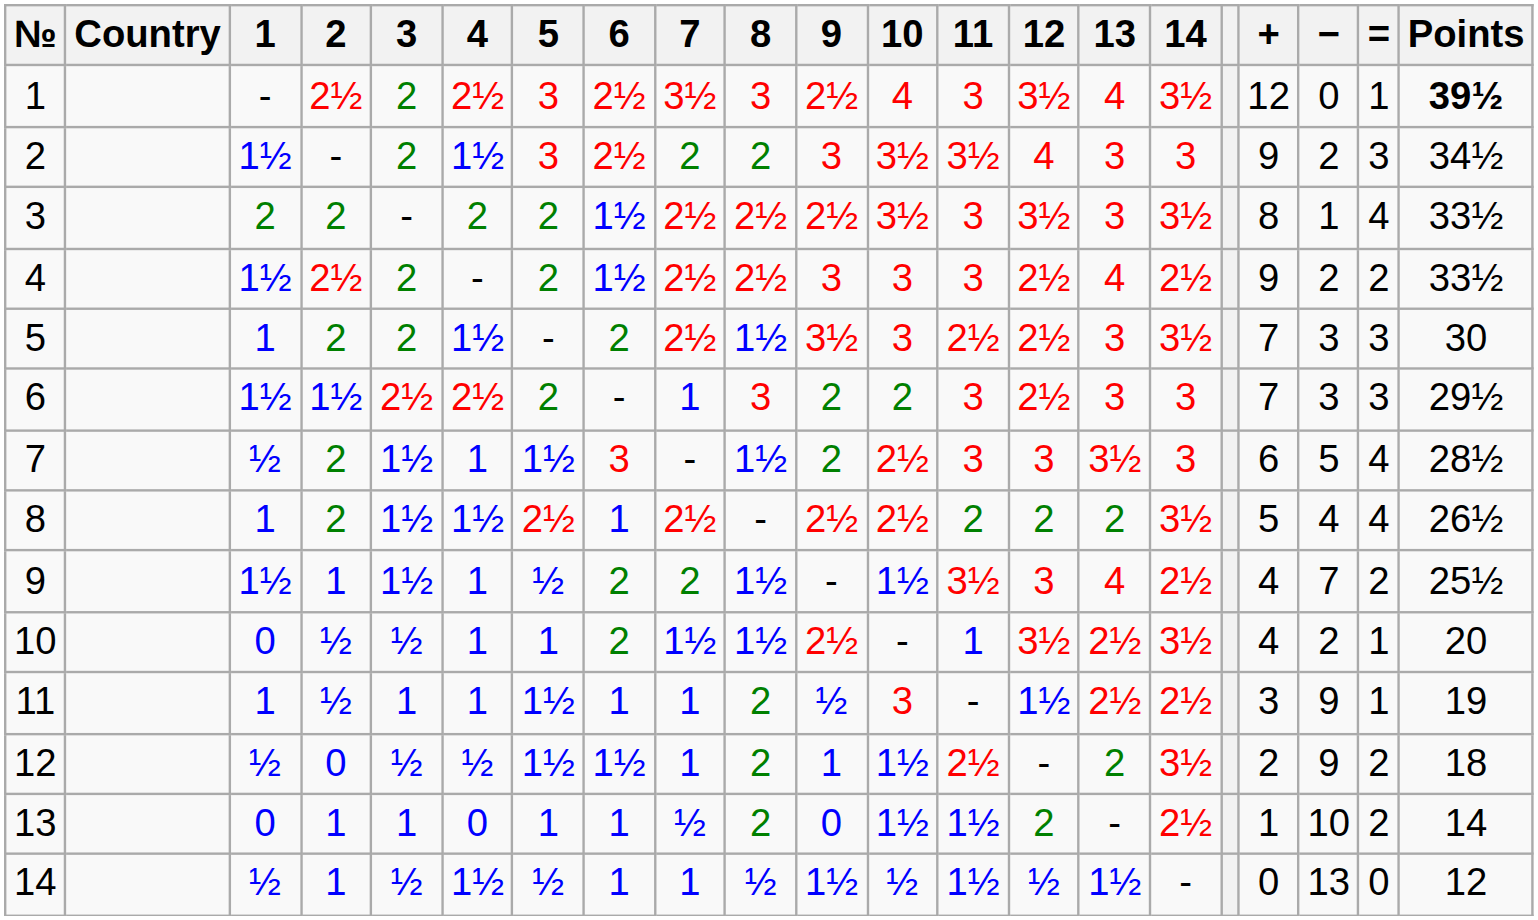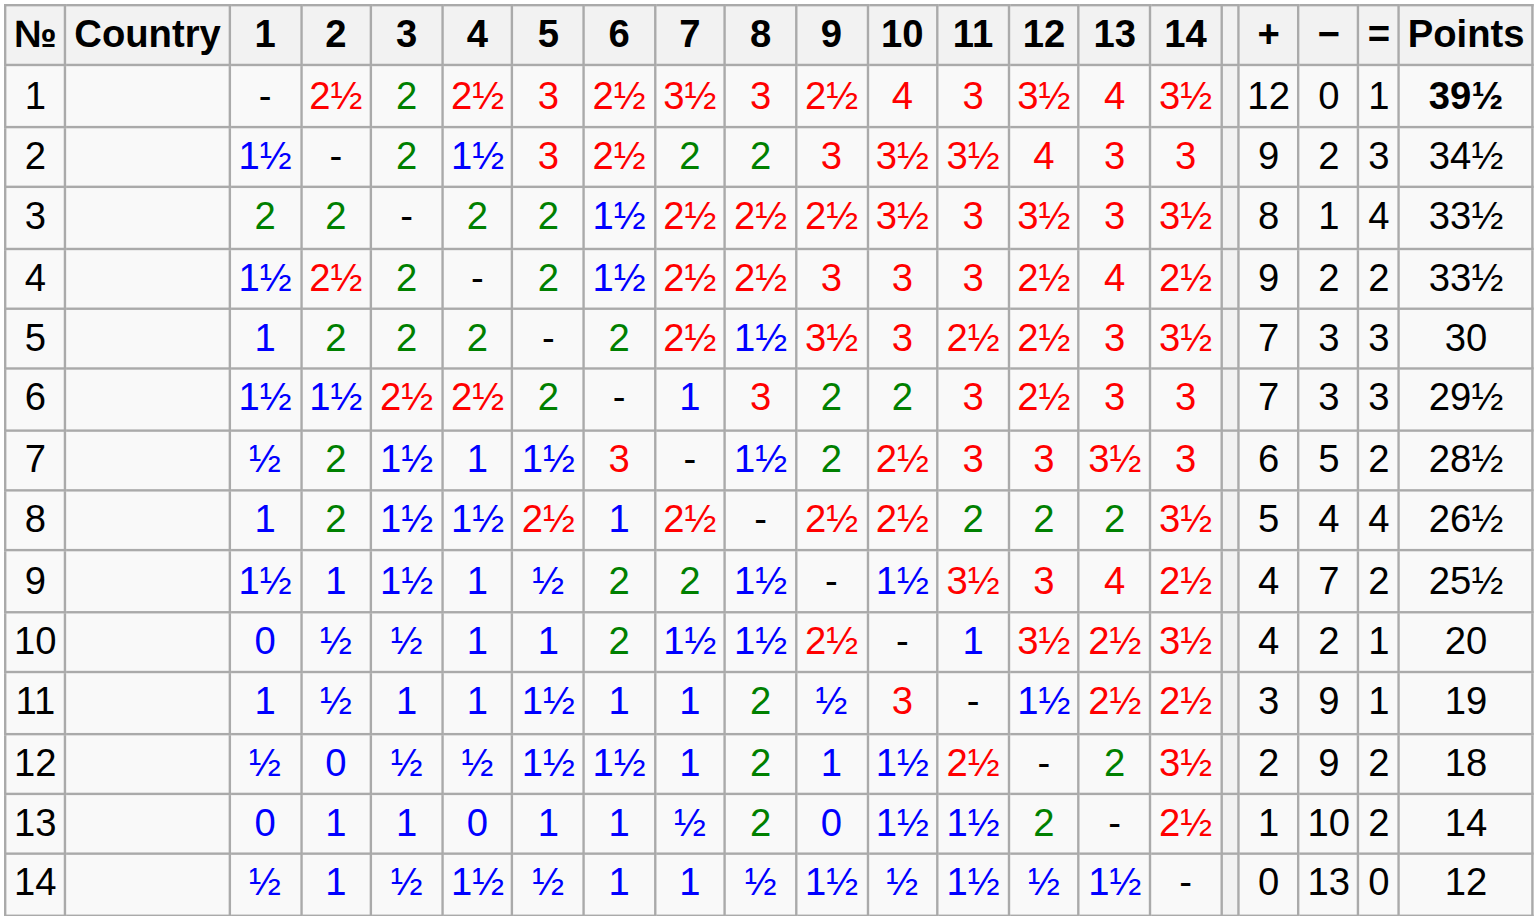row 6 | 4: 1½ -> 2
row 8 | =: 4 -> 2
